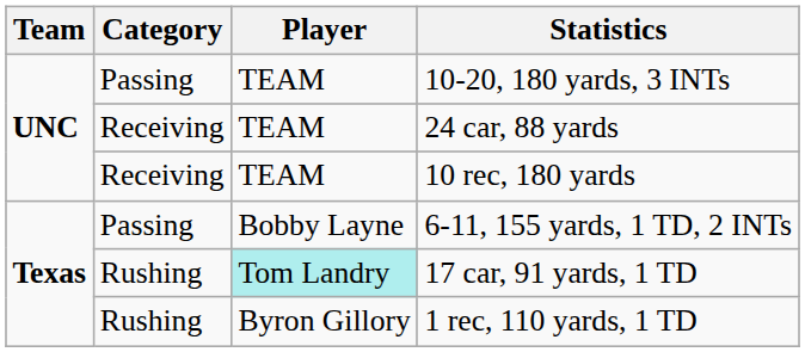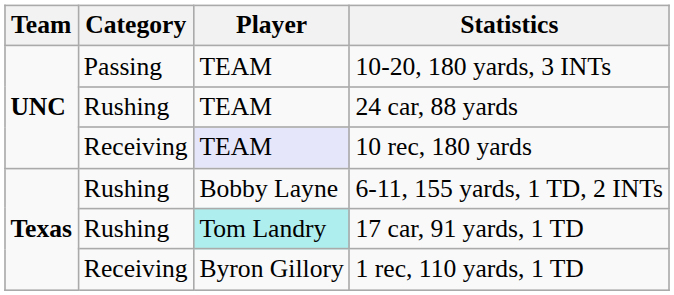24 car, 88 yards | Category: Receiving -> Rushing
10 rec, 180 yards | Player: no background -> lavender background
6-11, 155 yards, 1 TD, 2 INTs | Category: Passing -> Rushing
1 rec, 110 yards, 1 TD | Category: Rushing -> Receiving
